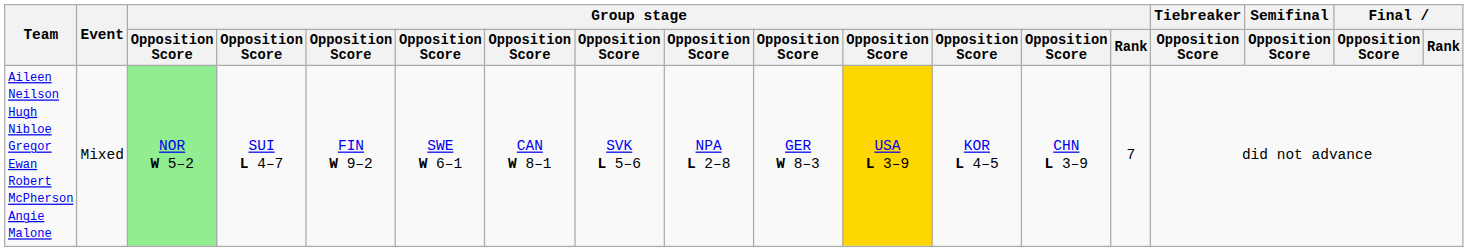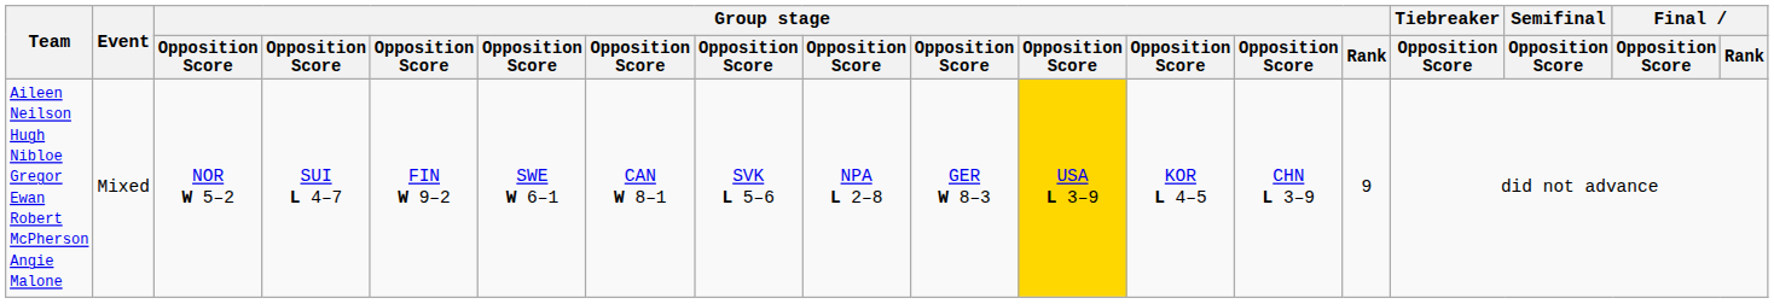row 3 | column 3: lightgreen background -> no background
row 3 | Group stage / Rank: 7 -> 9
